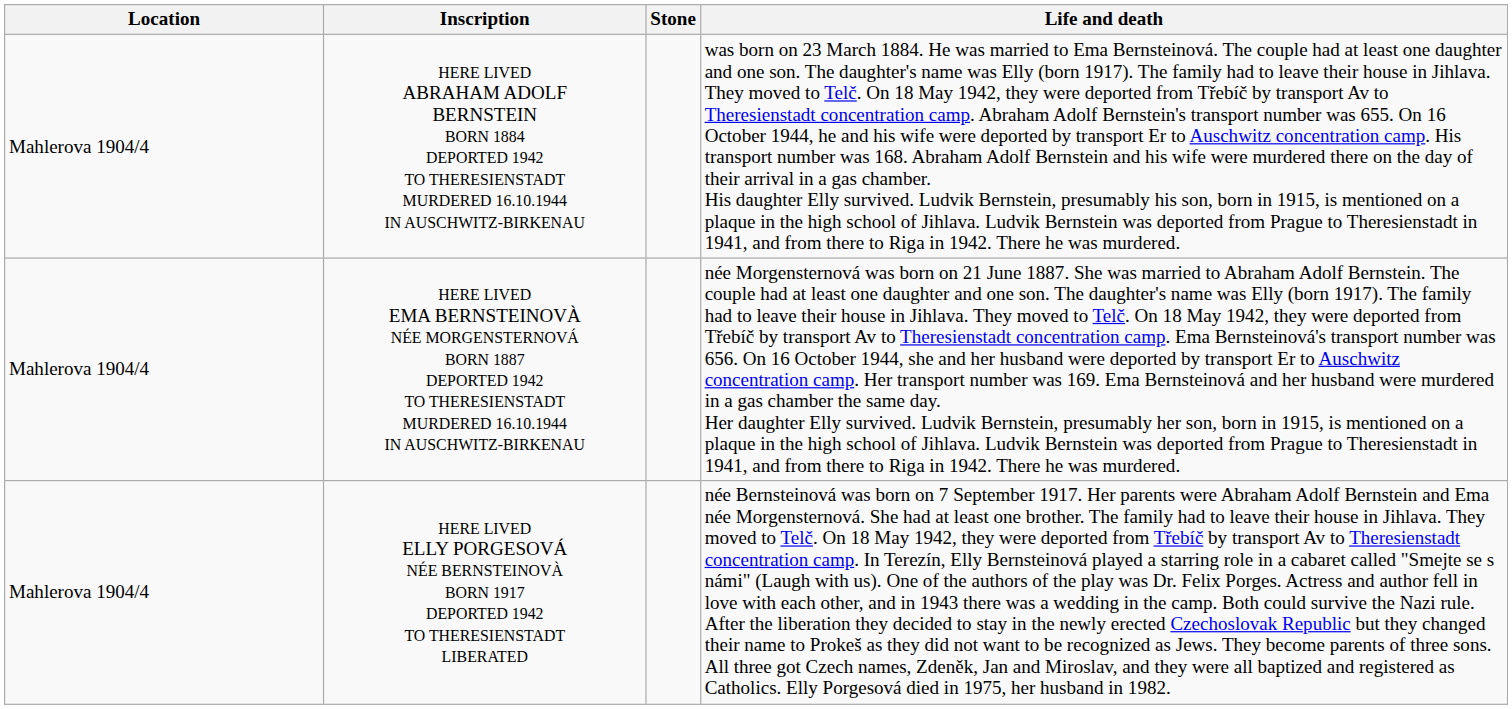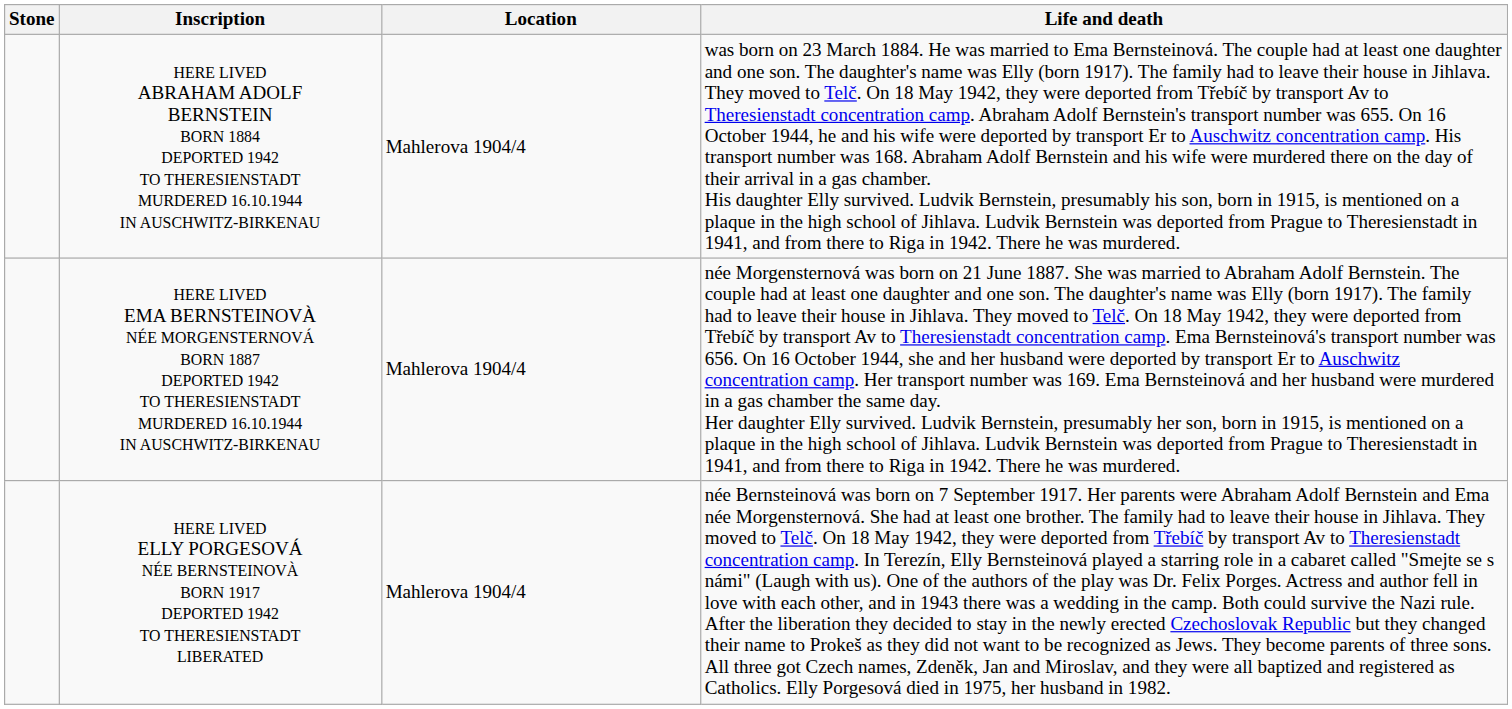columns swapped: Stone <-> Location
